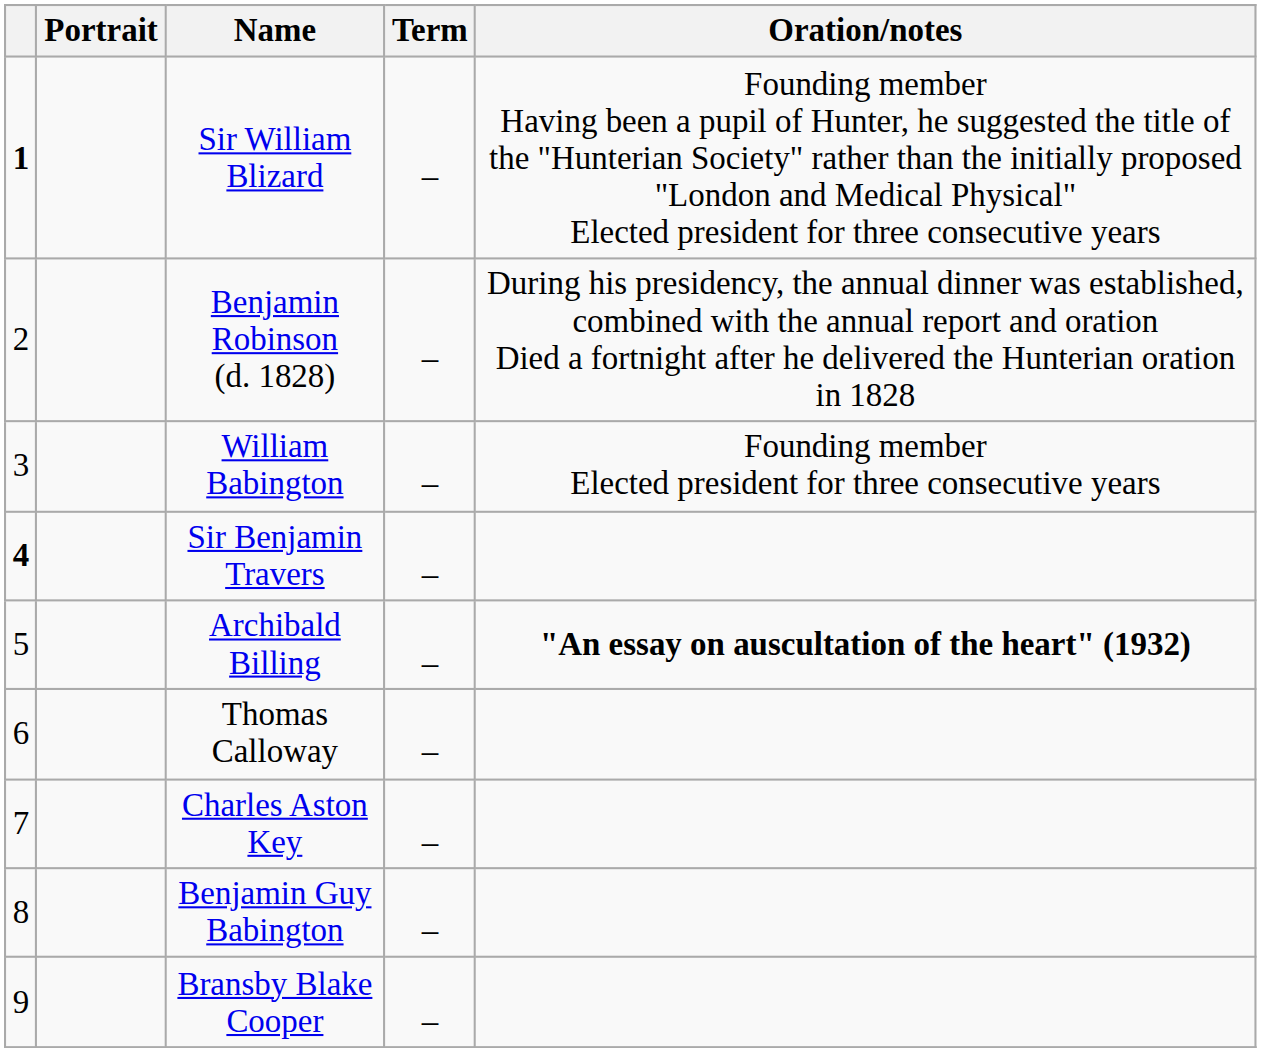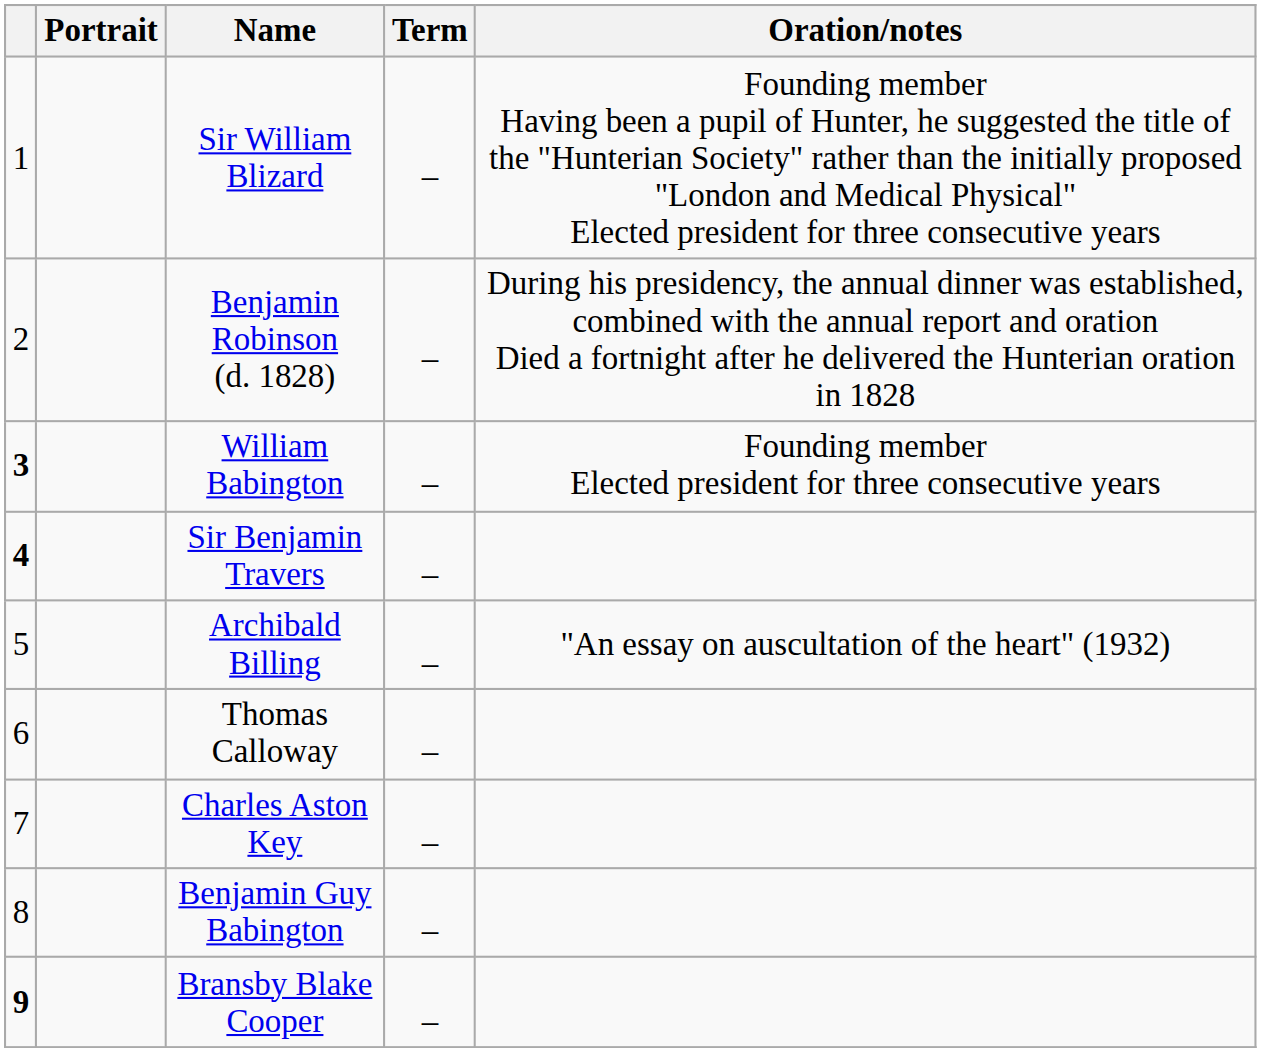Sir William Blizard | column 1: bold -> normal
William Babington | column 1: normal -> bold
Archibald Billing | Oration/notes: bold -> normal
Bransby Blake Cooper | column 1: normal -> bold
